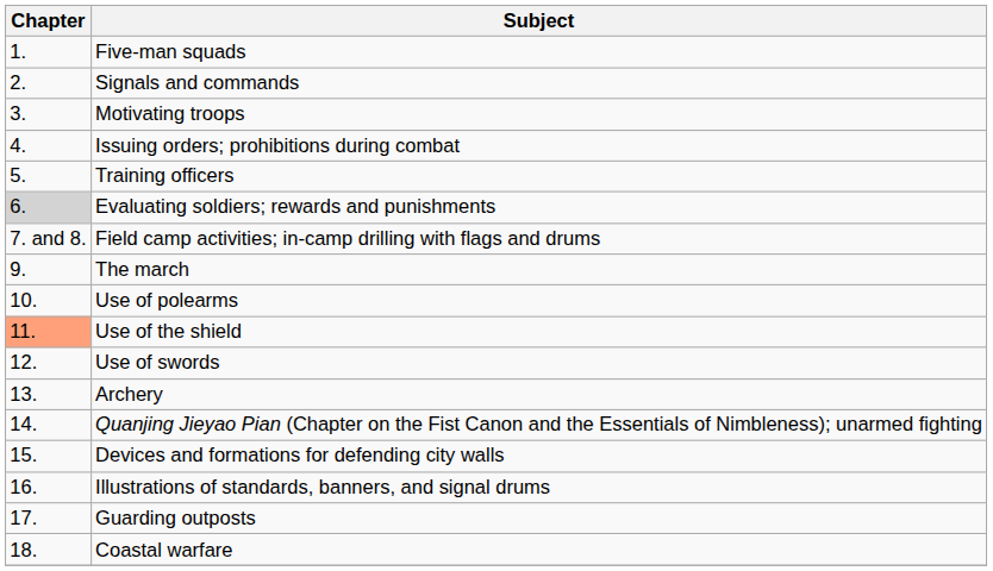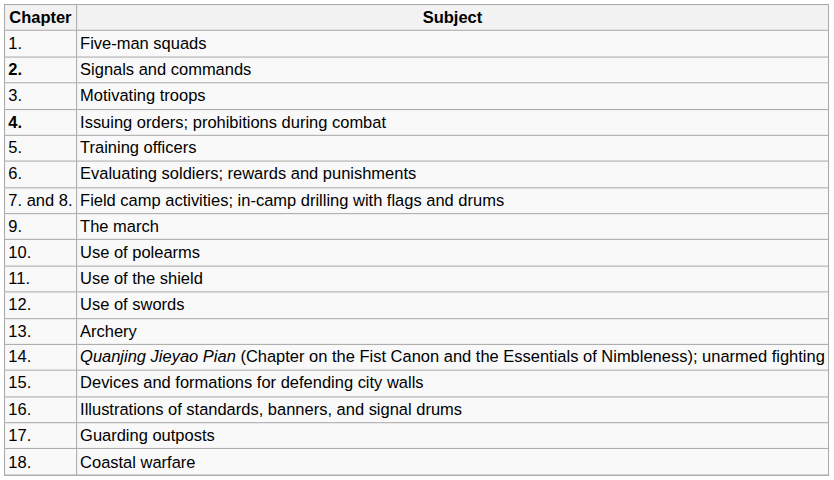Signals and commands | Chapter: normal -> bold
Issuing orders; prohibitions during combat | Chapter: normal -> bold
Evaluating soldiers; rewards and punishments | Chapter: lightgrey background -> no background
Use of the shield | Chapter: lightsalmon background -> no background
